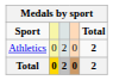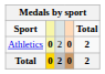Athletics | column 2: normal -> bold
Athletics | column 4: normal -> bold
